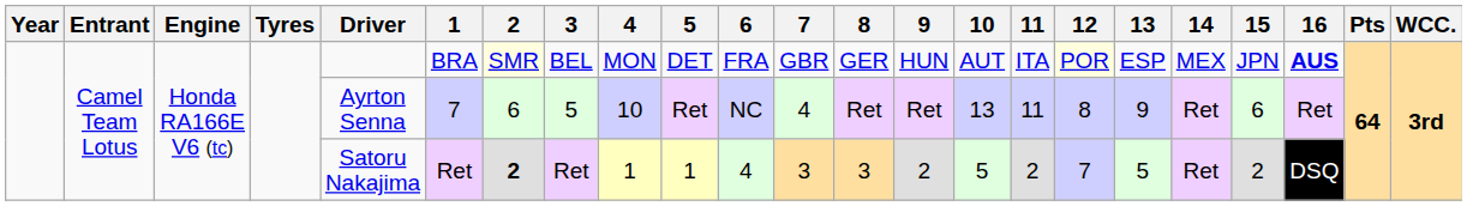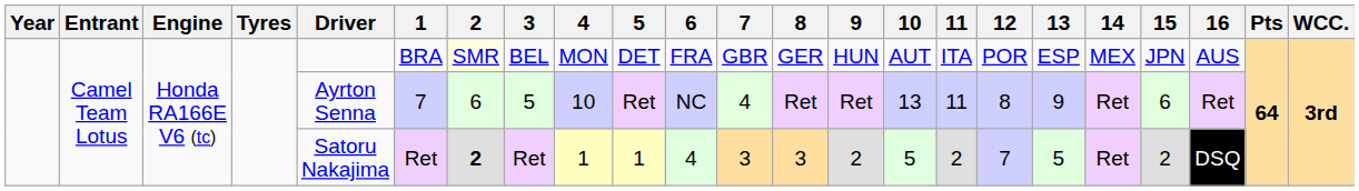row 2 | 12: lightyellow background -> no background
row 2 | 16: bold -> normal
